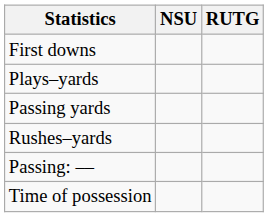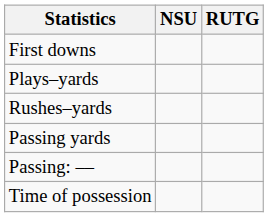rows swapped: Rushes–yards <-> Passing yards
